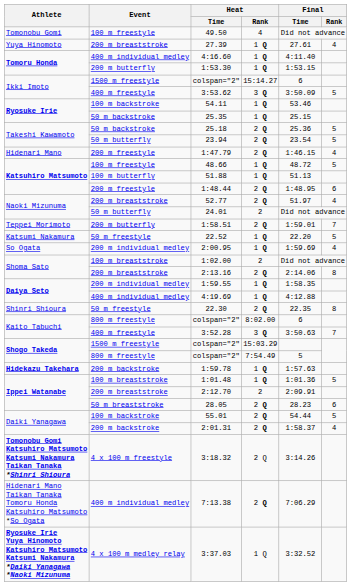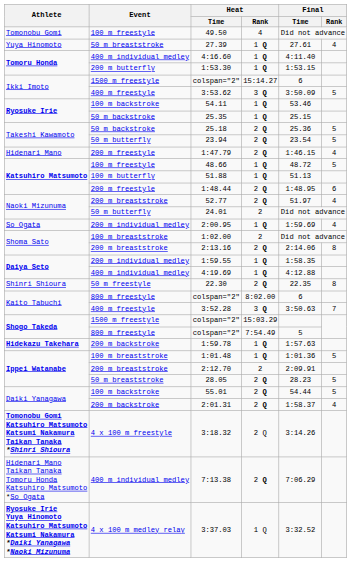27.39 | Event: 200 m breaststroke -> 50 m breaststroke
- row: Teppei Morimoto | 200 m butterfly | 1:58.51 | 2 Q | 1:59.01 | 7
- row: Katsumi Nakamura | 50 m freestyle | 22.52 | 1 Q | 22.20 | 5
28.05 | Final / Rank: 6 -> 5
